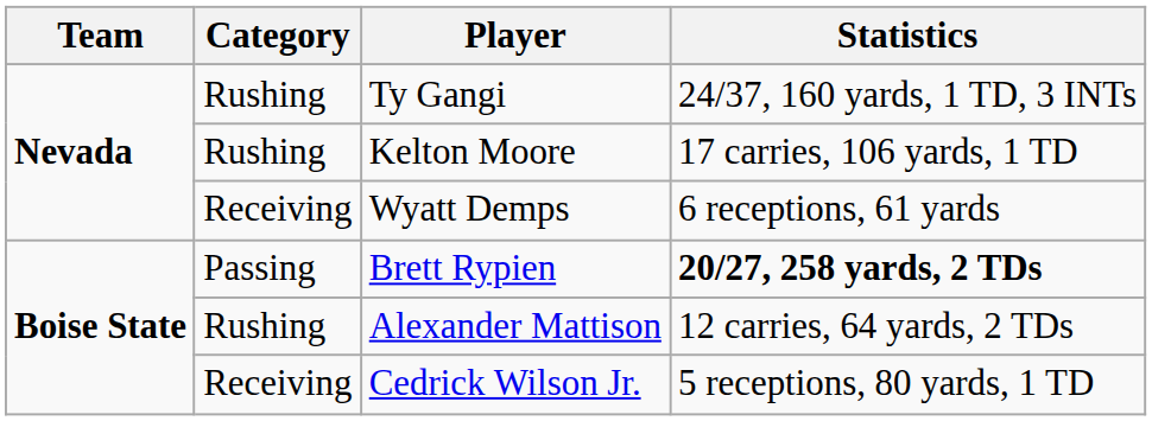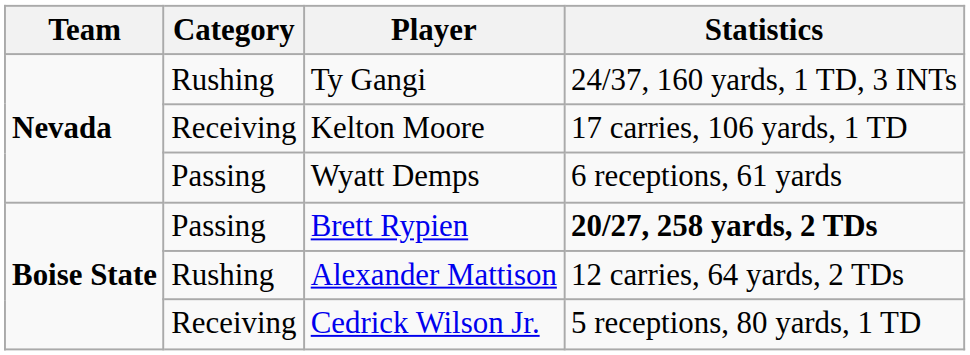Kelton Moore | Category: Rushing -> Receiving
Wyatt Demps | Category: Receiving -> Passing
